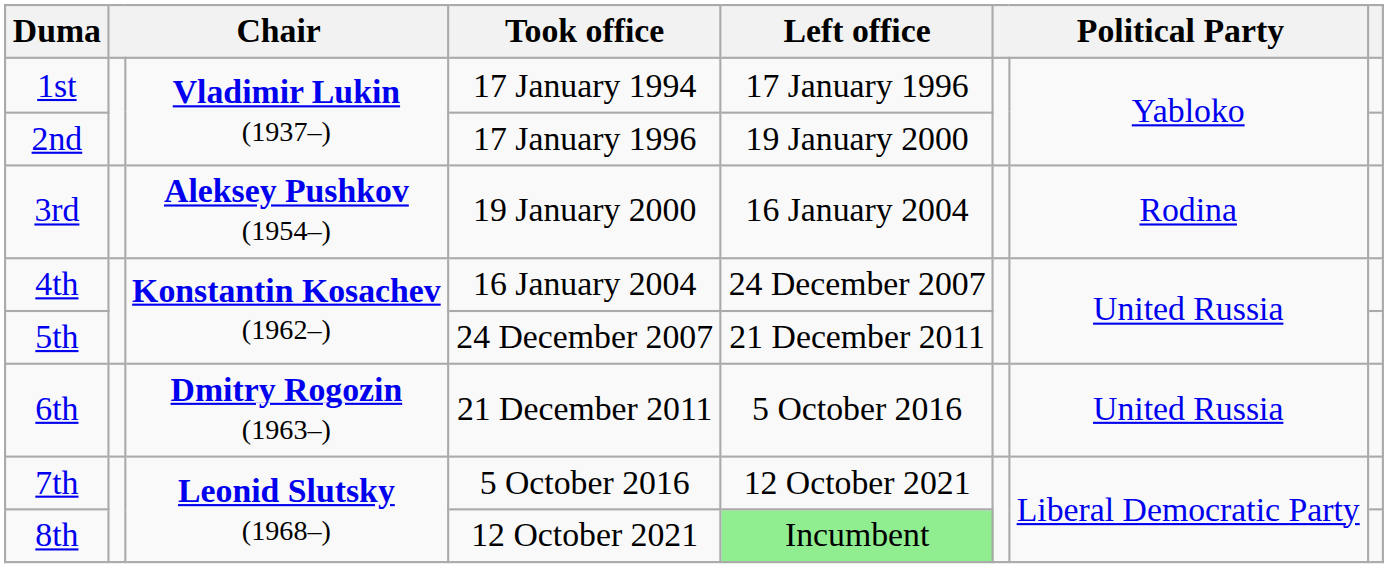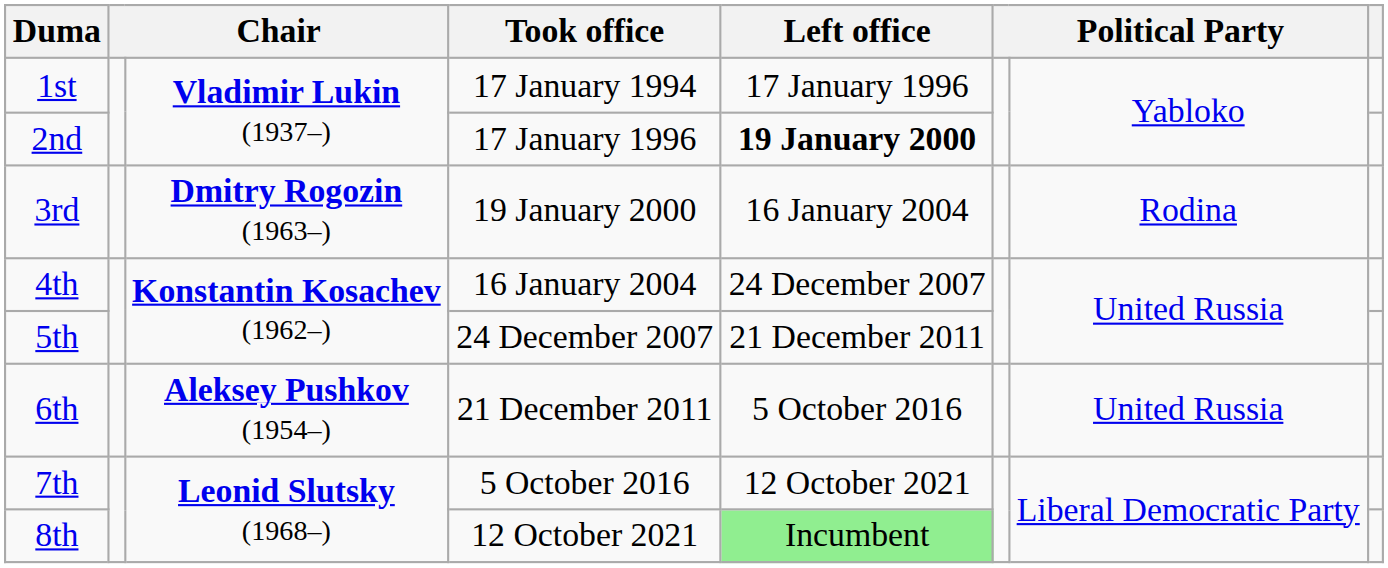2nd | Left office: normal -> bold
3rd | column 3: Aleksey Pushkov (1954–) -> Dmitry Rogozin (1963–)
6th | column 3: Dmitry Rogozin (1963–) -> Aleksey Pushkov (1954–)
